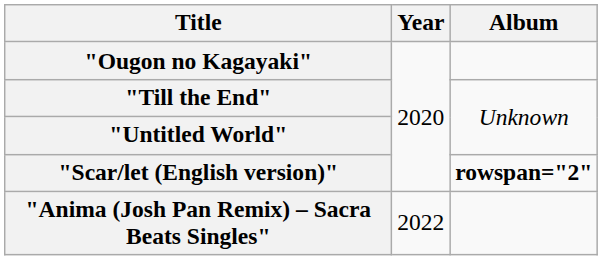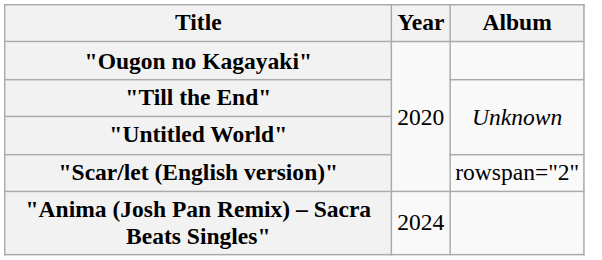"Scar/let (English version)" | Album: bold -> normal
"Anima (Josh Pan Remix) – Sacra Beats Singles" | Year: 2022 -> 2024
